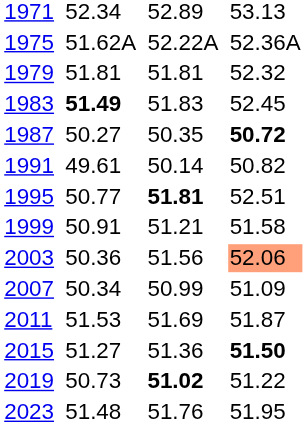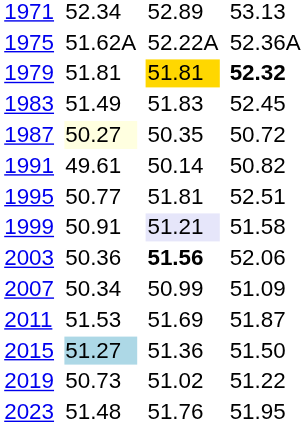1979 | column 3: no background -> gold background
1979 | column 4: normal -> bold
1983 | column 2: bold -> normal
1987 | column 2: no background -> lightyellow background
1987 | column 4: bold -> normal
1995 | column 3: bold -> normal
1999 | column 3: no background -> lavender background
2003 | column 3: normal -> bold
2003 | column 4: lightsalmon background -> no background
2015 | column 2: no background -> lightblue background
2015 | column 4: bold -> normal
2019 | column 3: bold -> normal
